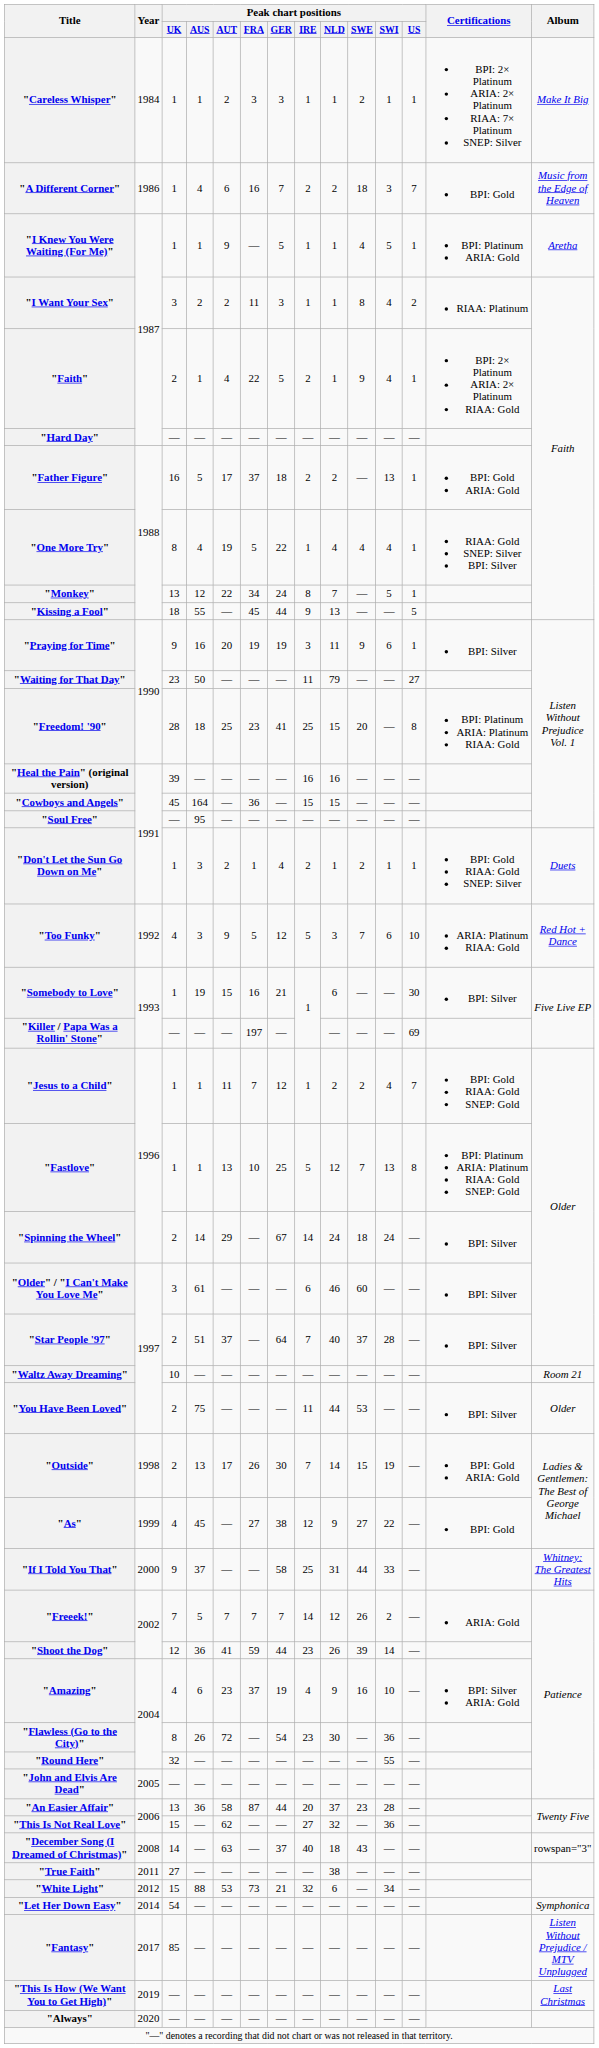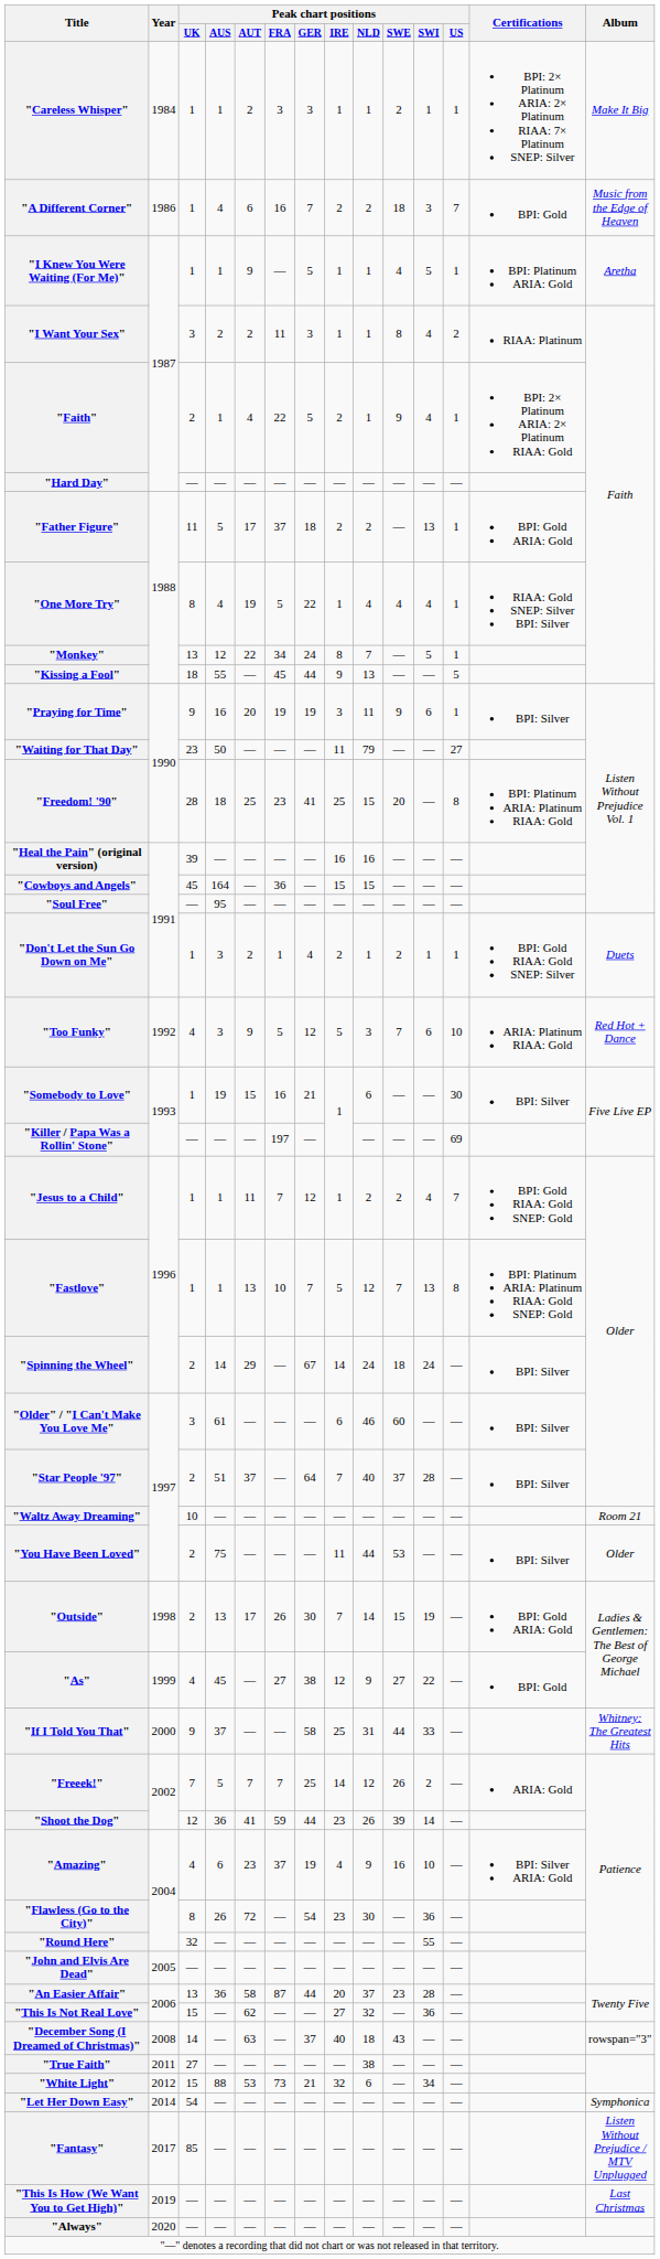"Father Figure" | Peak chart positions / UK: 16 -> 11
"Fastlove" | Peak chart positions / GER: 25 -> 7
"Freeek!" | Peak chart positions / GER: 7 -> 25
